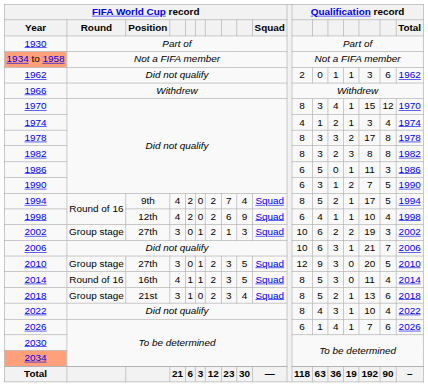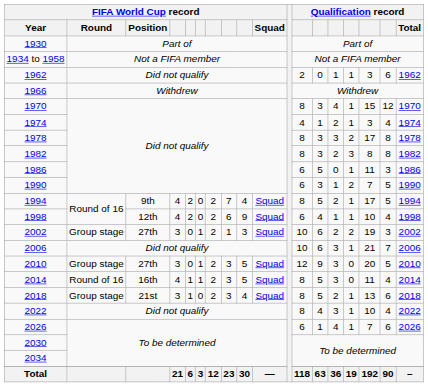1934 to 1958 | FIFA World Cup record / Year: lightsalmon background -> no background
2034 | FIFA World Cup record / Year: lightsalmon background -> no background
